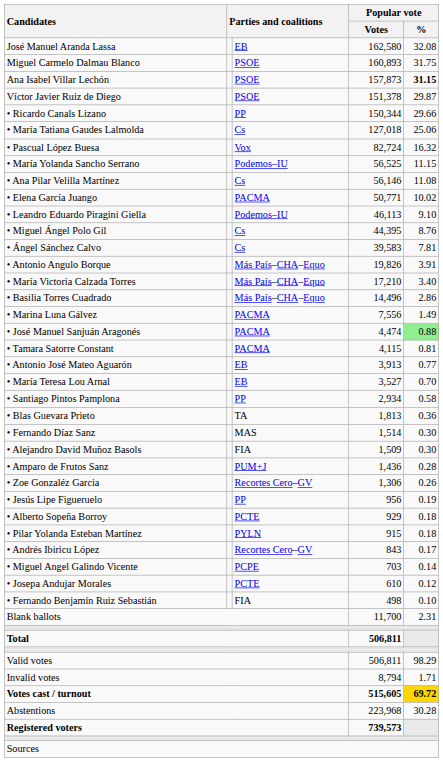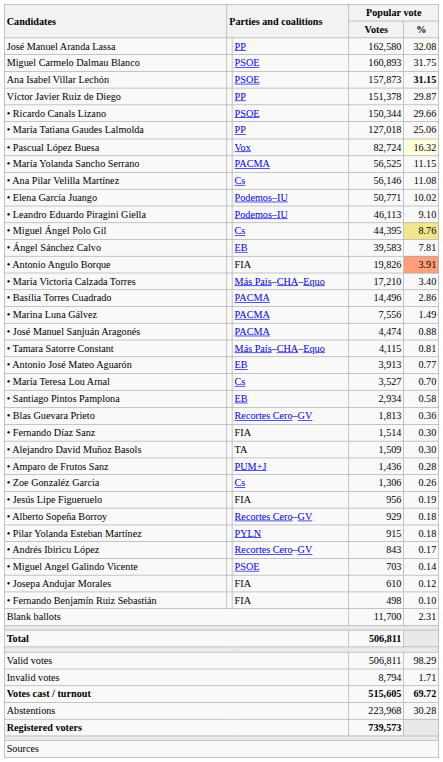José Manuel Aranda Lassa | column 3: EB -> PP
Víctor Javier Ruiz de Diego | column 3: PSOE -> PP
• Ricardo Canals Lizano | column 3: PP -> PSOE
• María Tatiana Gaudes Lalmolda | column 3: Cs -> PP
• Pascual López Buesa | Popular vote / %: no background -> lightyellow background
• María Yolanda Sancho Serrano | column 3: Podemos–IU -> PACMA
• Elena García Juango | column 3: PACMA -> Podemos–IU
• Miguel Ángel Polo Gil | Popular vote / %: no background -> khaki background
• Ángel Sánchez Calvo | column 3: Cs -> EB
• Antonio Angulo Borque | column 3: Más País–CHA–Equo -> FIA
• Antonio Angulo Borque | Popular vote / %: no background -> lightsalmon background
• Basilia Torres Cuadrado | column 3: Más País–CHA–Equo -> PACMA
• José Manuel Sanjuán Aragonés | Popular vote / %: lightgreen background -> no background
• Tamara Satorre Constant | column 3: PACMA -> Más País–CHA–Equo
• María Teresa Lou Arnal | column 3: EB -> Cs
• Santiago Pintos Pamplona | column 3: PP -> EB
• Blas Guevara Prieto | column 3: TA -> Recortes Cero–GV
• Fernando Díaz Sanz | column 3: MAS -> FIA
• Alejandro David Muñoz Basols | column 3: FIA -> TA
• Zoe Gonzaléz Garcia | column 3: Recortes Cero–GV -> Cs
• Jesús Lipe Figueruelo | column 3: PP -> FIA
• Alberto Sopeña Borroy | column 3: PCTE -> Recortes Cero–GV
• Miguel Angel Galindo Vicente | column 3: PCPE -> PSOE
• Josepa Andujar Morales | column 3: PCTE -> FIA
Votes cast / turnout | Popular vote / %: gold background -> no background
